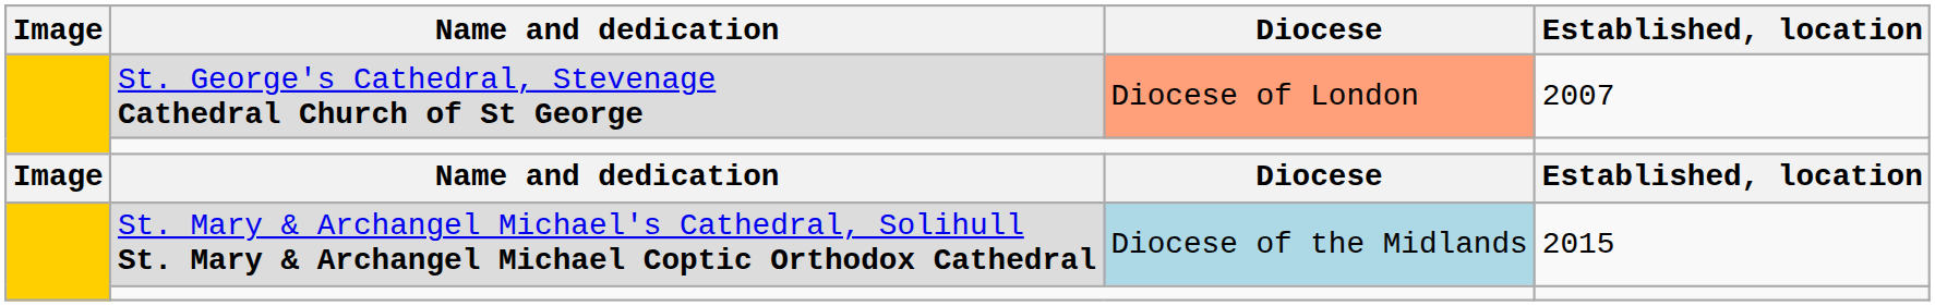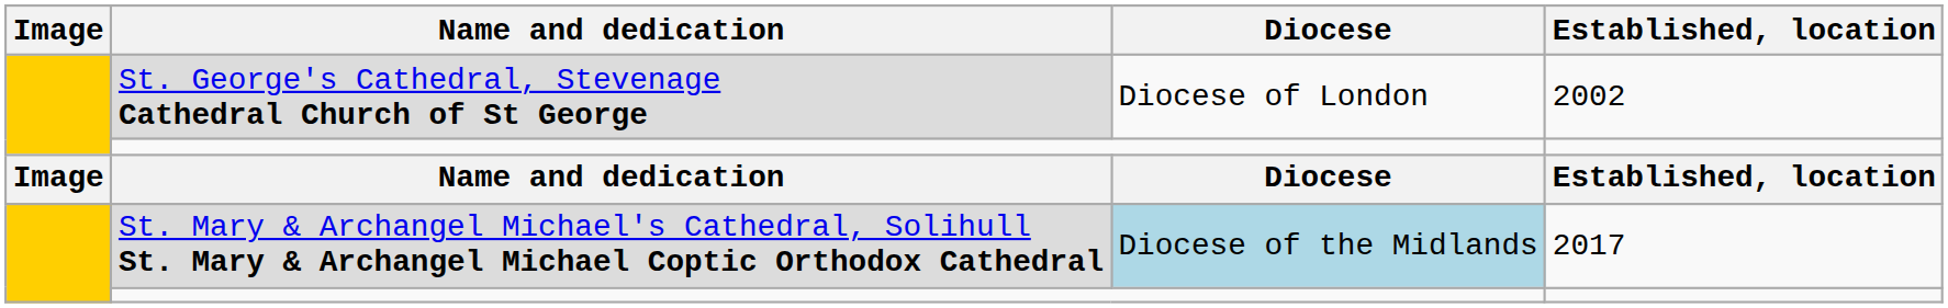row 2 | Diocese: lightsalmon background -> no background
row 2 | Established, location: 2007 -> 2002
row 5 | Established, location: 2015 -> 2017
